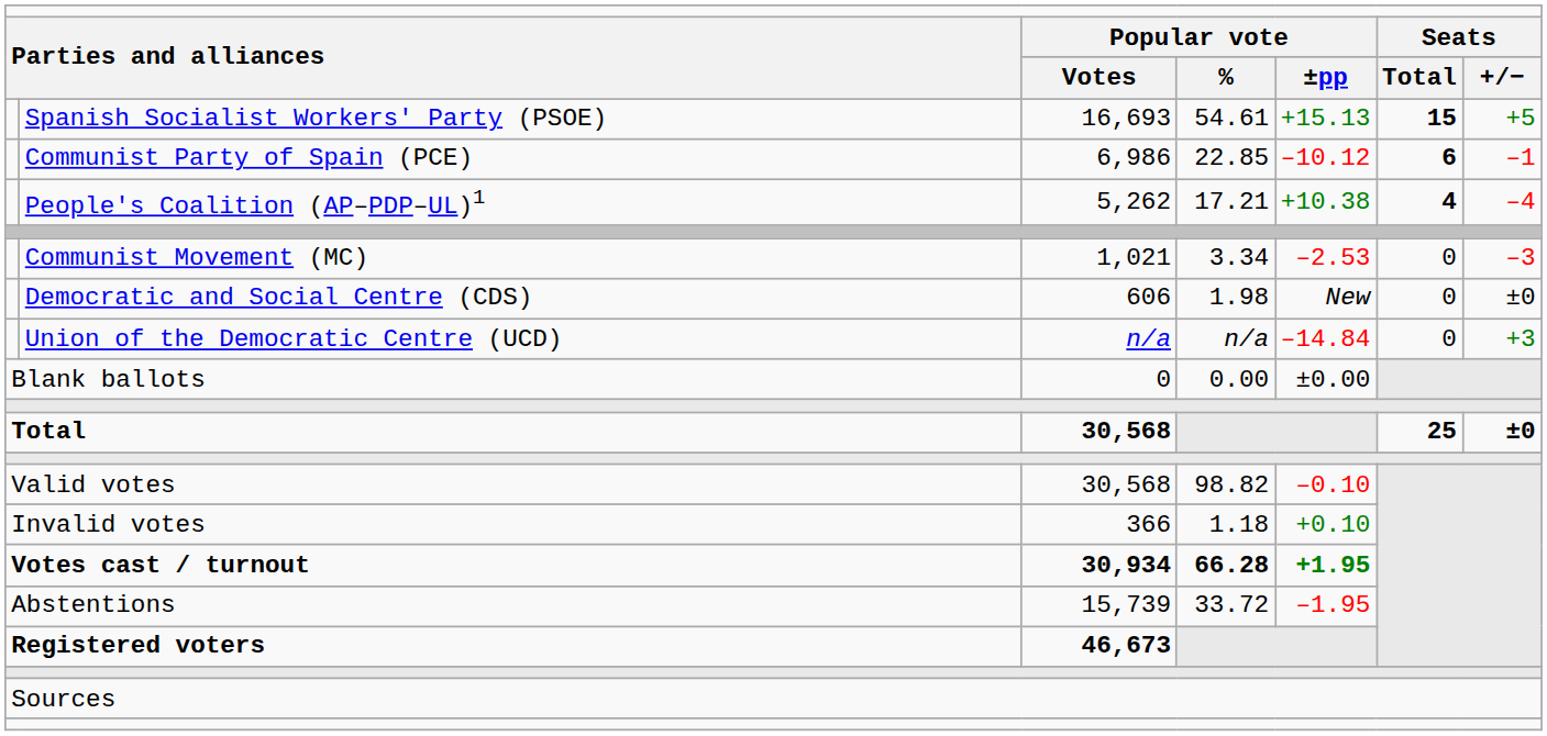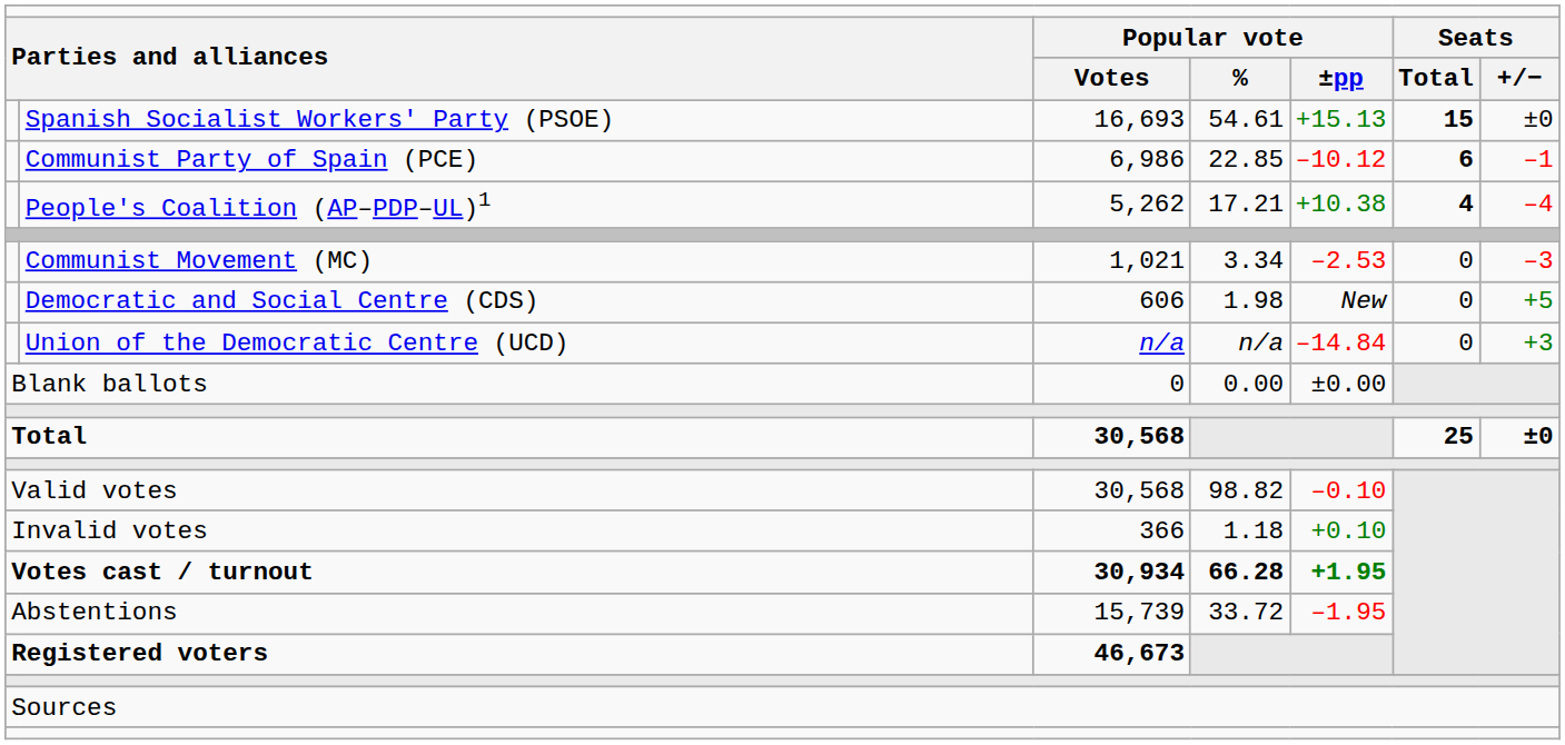Spanish Socialist Workers' Party (PSOE) | column 7: +5 -> ±0
Democratic and Social Centre (CDS) | column 7: ±0 -> +5
